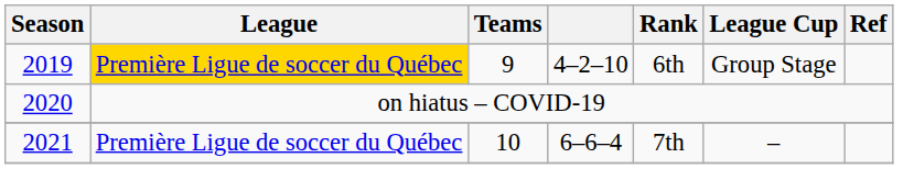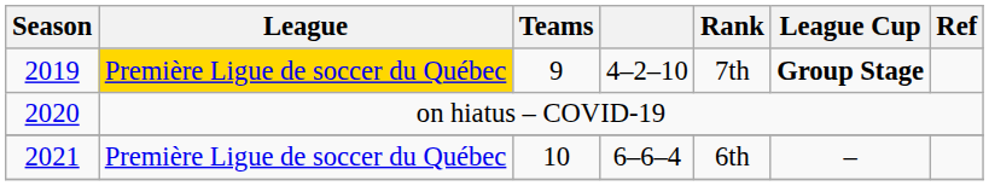2019 | Rank: 6th -> 7th
2019 | League Cup: normal -> bold
2021 | Rank: 7th -> 6th
